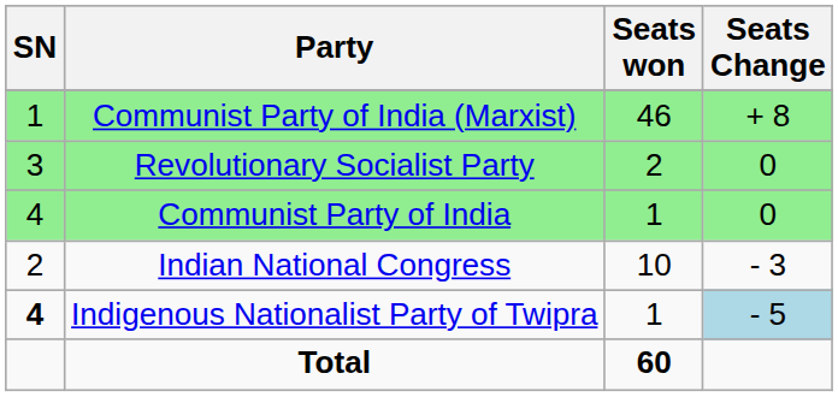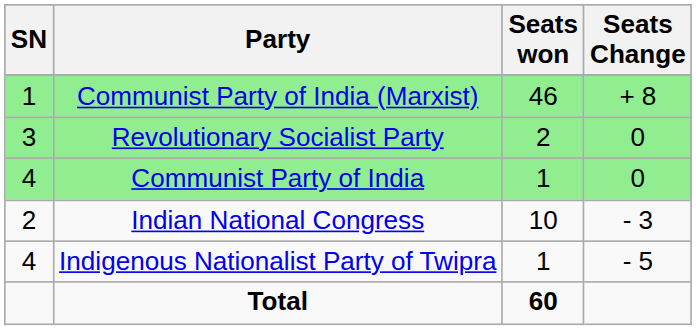Indigenous Nationalist Party of Twipra | SN: bold -> normal
Indigenous Nationalist Party of Twipra | Seats Change: lightblue background -> no background
